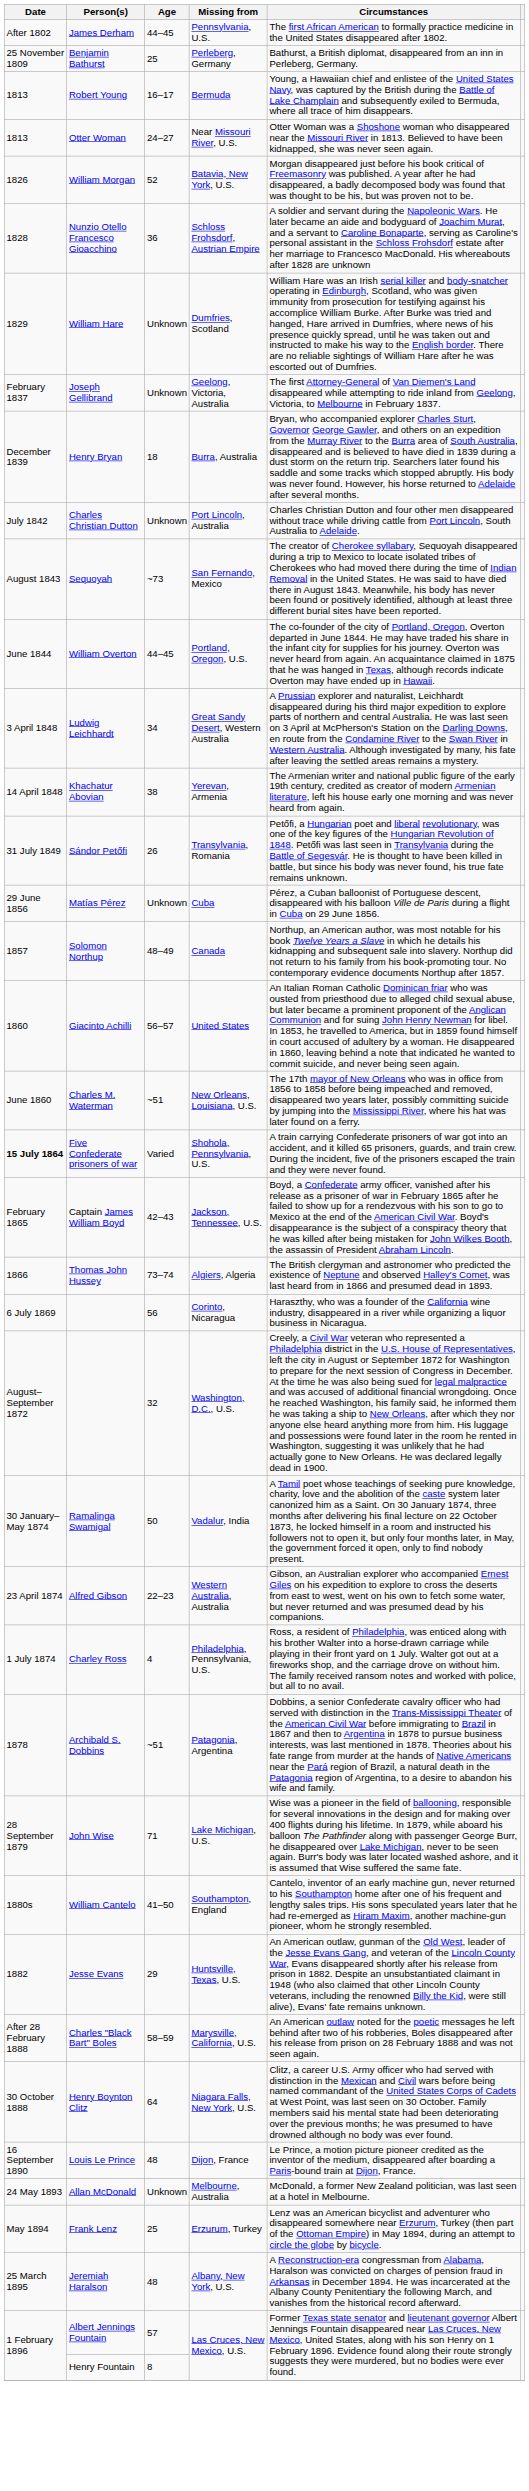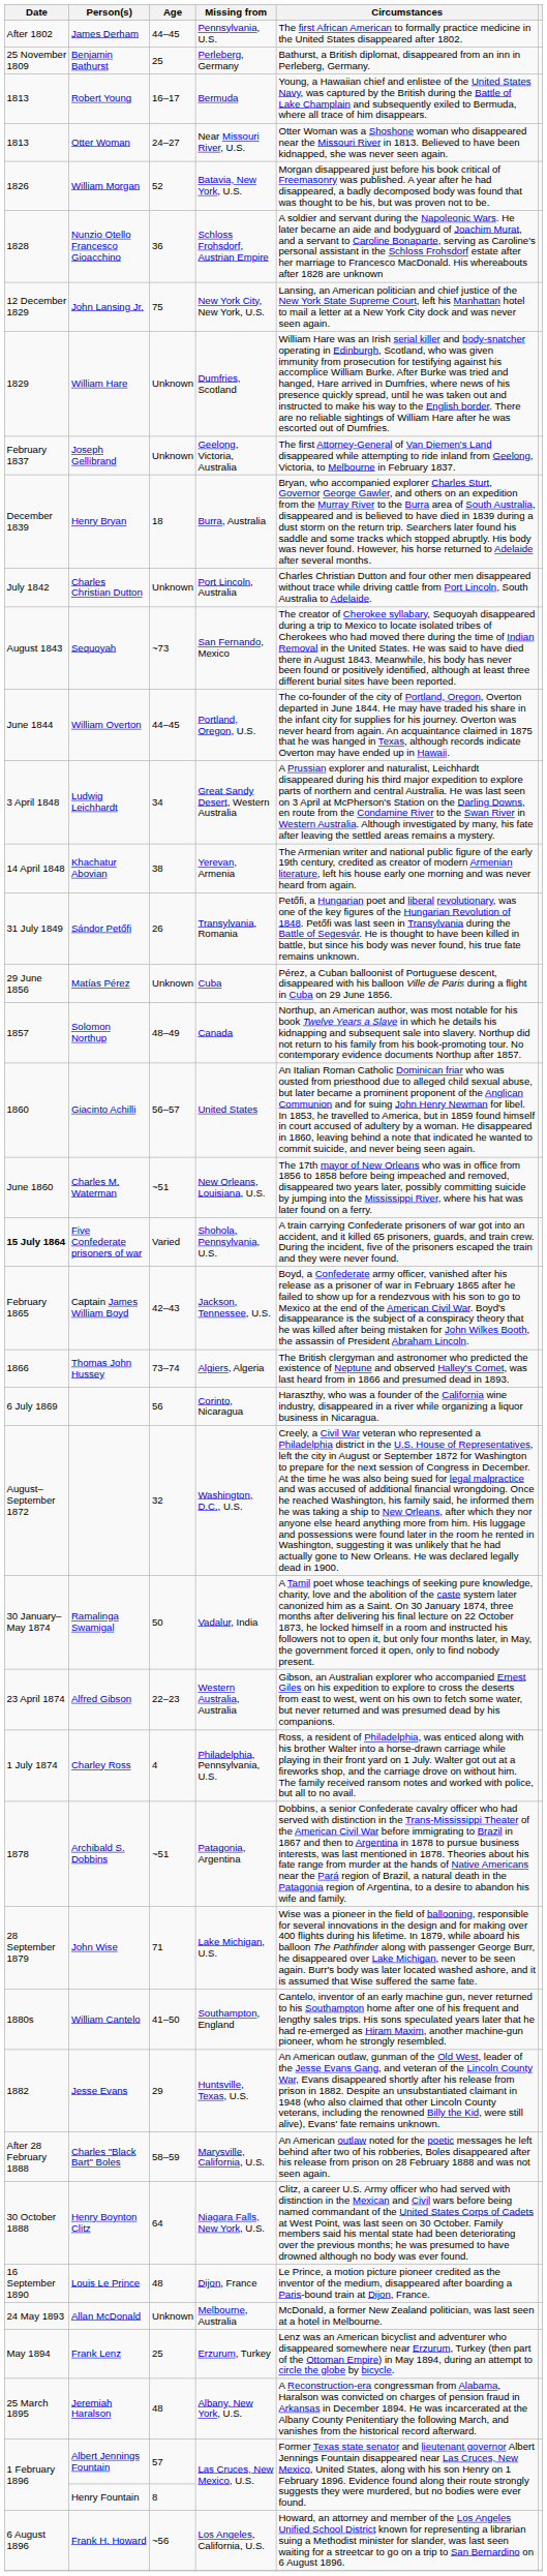+ row: 12 December 1829 | John Lansing Jr. | 75 | New York City, New York, U.S. | Lansing, an American politician and chief justice of the New York State Supreme Court, left his Manhattan hotel to mail a letter at a New York City dock and was never seen again.
+ row: 6 August 1896 | Frank H. Howard | ~56 | Los Angeles, California, U.S. | Howard, an attorney and member of the Los Angeles Unified School District known for representing a librarian suing a Methodist minister for slander, was last seen waiting for a streetcar to go on a trip to San Bernardino on 6 August 1896.
